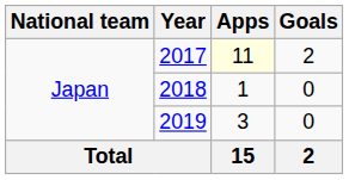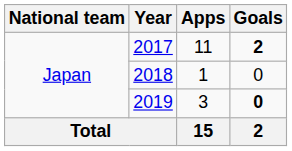2017 | Apps: lightyellow background -> no background
2017 | Goals: normal -> bold
2019 | Goals: normal -> bold
